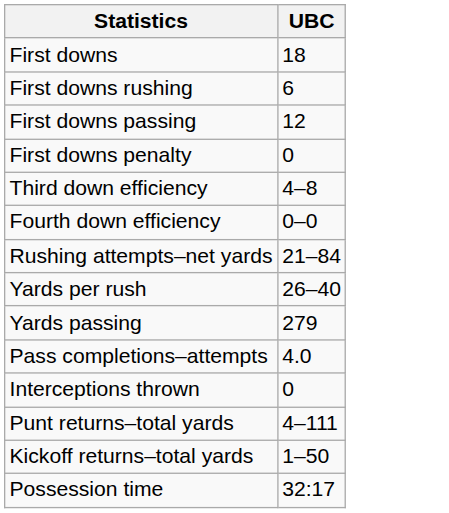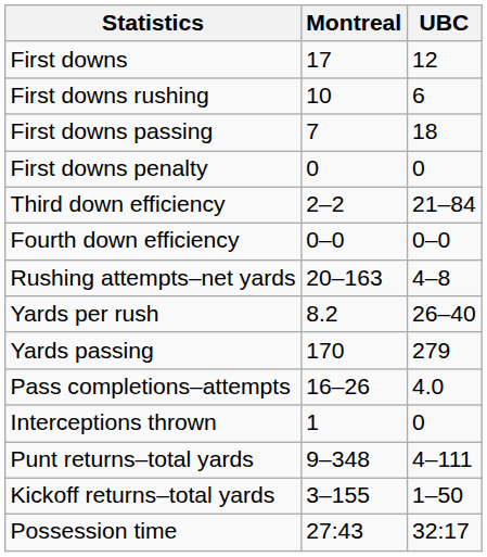+ column: Montreal | 17 | 10 | 7 | 0 | 2–2 | 0–0 | 20–163 | 8.2 | 170 | 16–26 | 1 | 9–348 | 3–155 | 27:43
First downs | UBC: 18 -> 12
First downs passing | UBC: 12 -> 18
Third down efficiency | UBC: 4–8 -> 21–84
Rushing attempts–net yards | UBC: 21–84 -> 4–8
